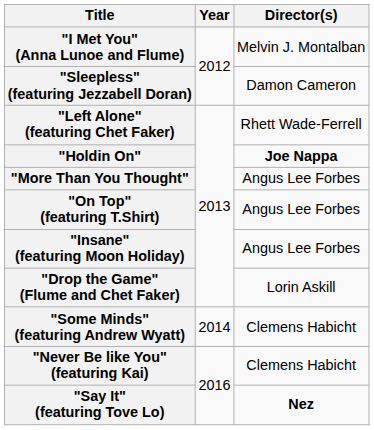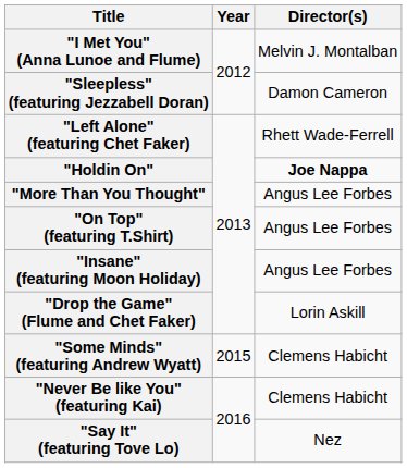"Some Minds" (featuring Andrew Wyatt) | Year: 2014 -> 2015
"Say It" (featuring Tove Lo) | Director(s): bold -> normal
